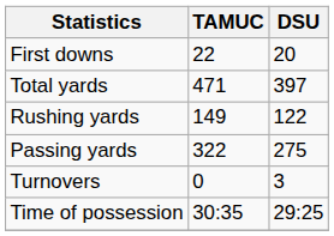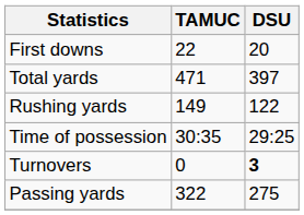rows swapped: Passing yards <-> Time of possession
Turnovers | DSU: normal -> bold
